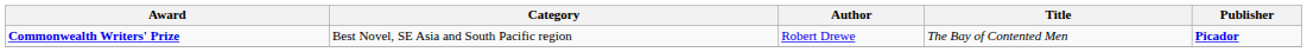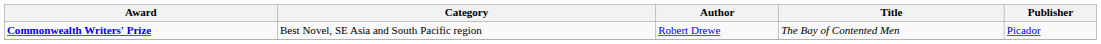Commonwealth Writers' Prize | Publisher: bold -> normal
